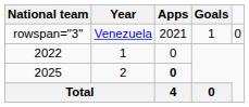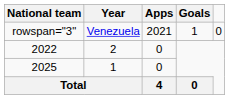2022 | Year: 1 -> 2
2025 | Year: 2 -> 1
2025 | Apps: bold -> normal
